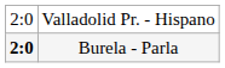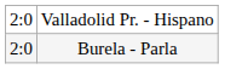Burela - Parla | column 1: bold -> normal
